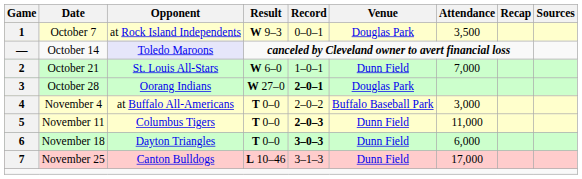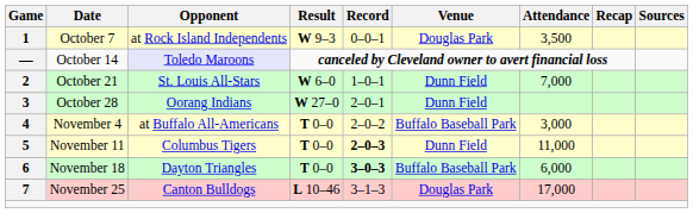October 28 | Record: bold -> normal
October 28 | Venue: Douglas Park -> Dunn Field
November 18 | Venue: Dunn Field -> Buffalo Baseball Park
November 25 | Venue: Dunn Field -> Douglas Park
